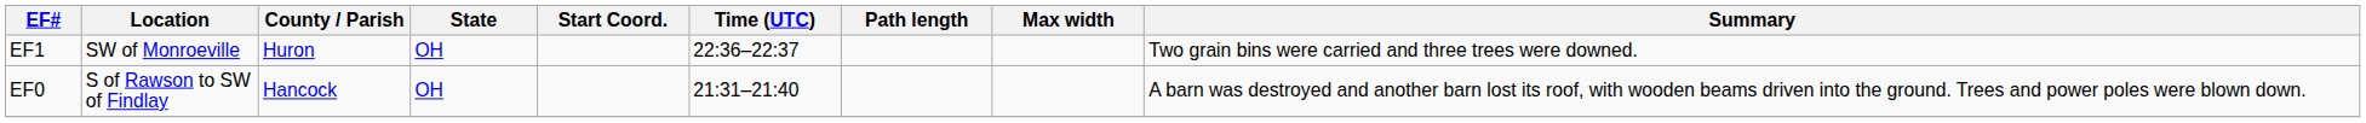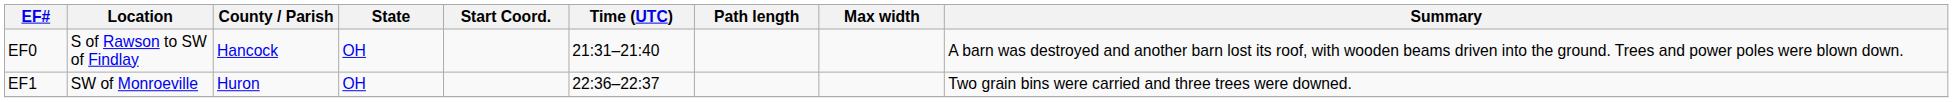rows swapped: EF0 <-> EF1
